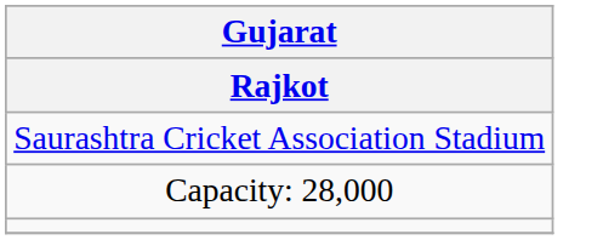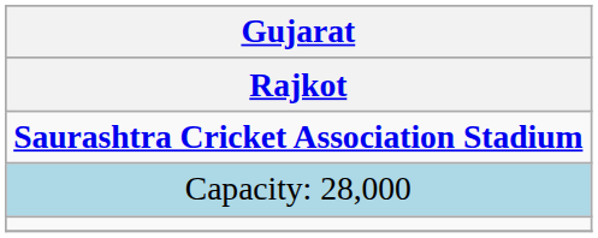Saurashtra Cricket Association Stadium | Rajkot: normal -> bold
Capacity: 28,000 | Rajkot: no background -> lightblue background
